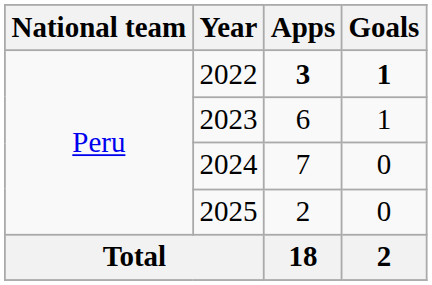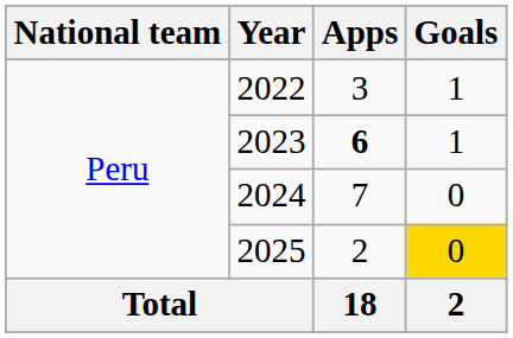2022 | Apps: bold -> normal
2022 | Goals: bold -> normal
2023 | Apps: normal -> bold
2025 | Goals: no background -> gold background
